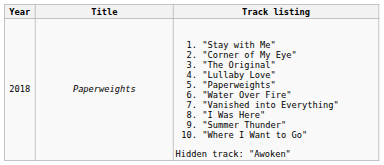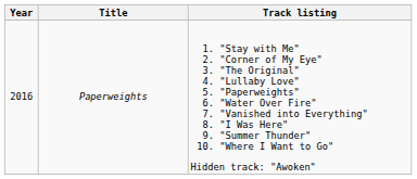Paperweights | Year: 2018 -> 2016
